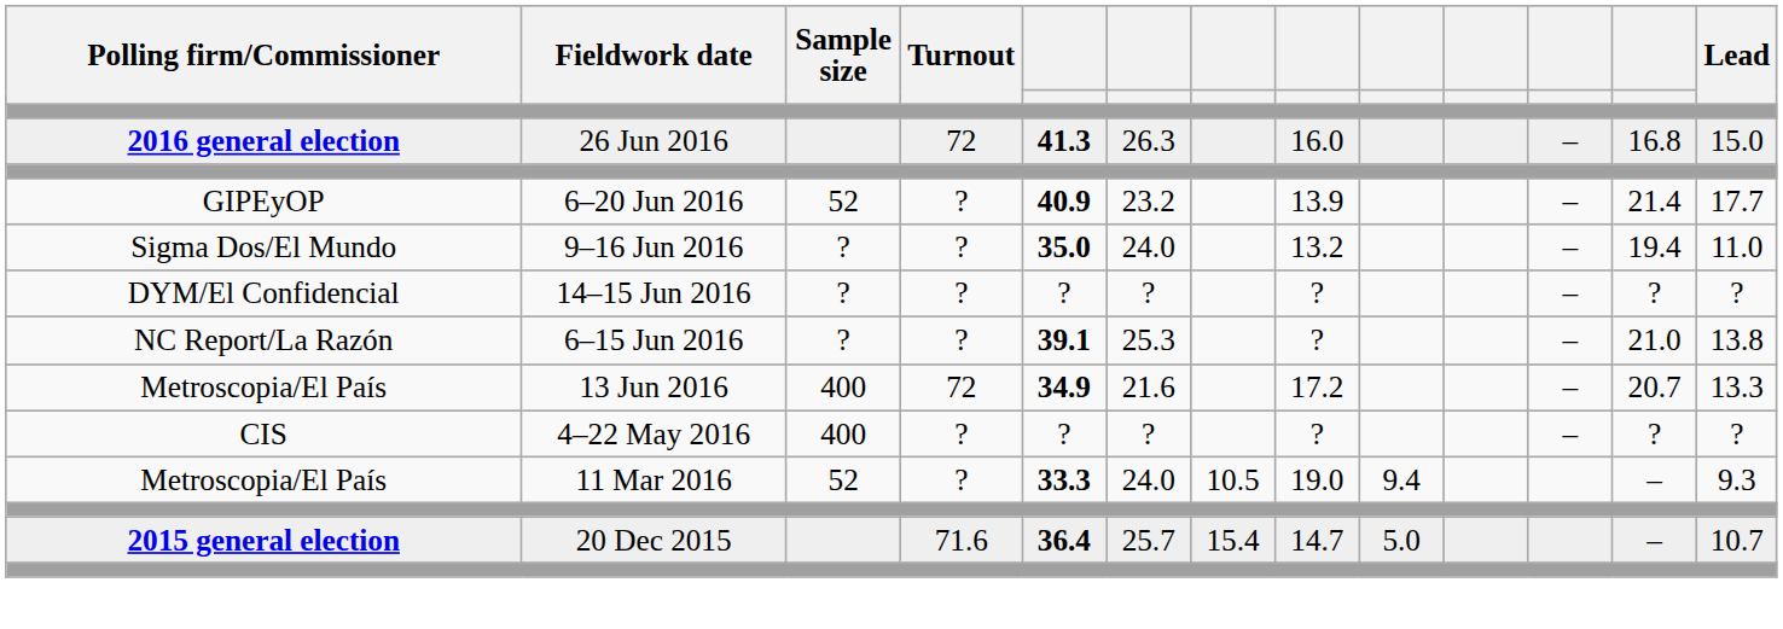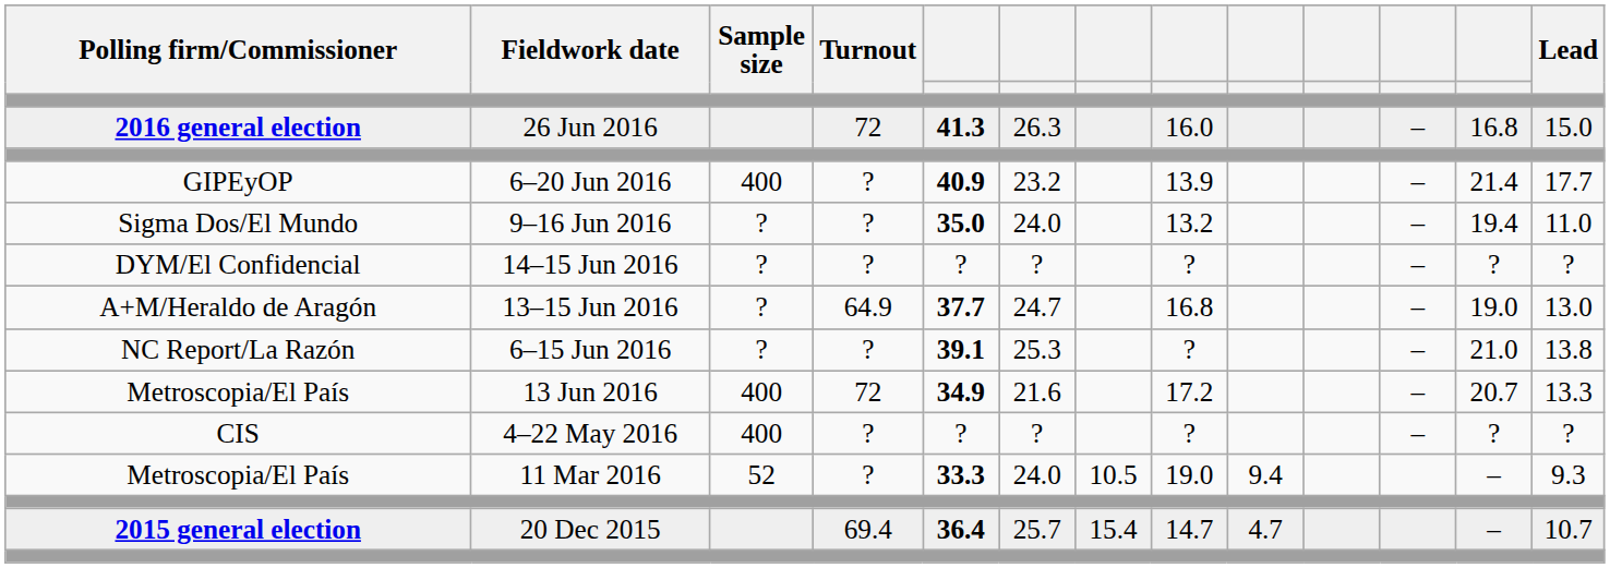6–20 Jun 2016 | Sample size: 52 -> 400
+ row: A+M/Heraldo de Aragón | 13–15 Jun 2016 | ? | 64.9 | 37.7 | 24.7 | 16.8 | – | 19.0 | 13.0
20 Dec 2015 | Turnout: 71.6 -> 69.4
20 Dec 2015 | column 9: 5.0 -> 4.7
